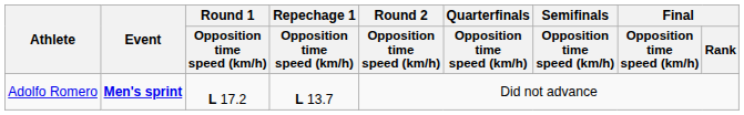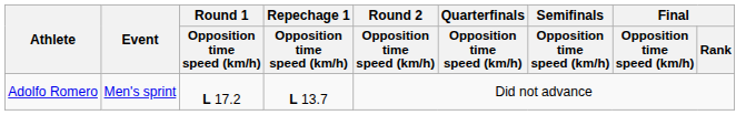Adolfo Romero | Event: bold -> normal
